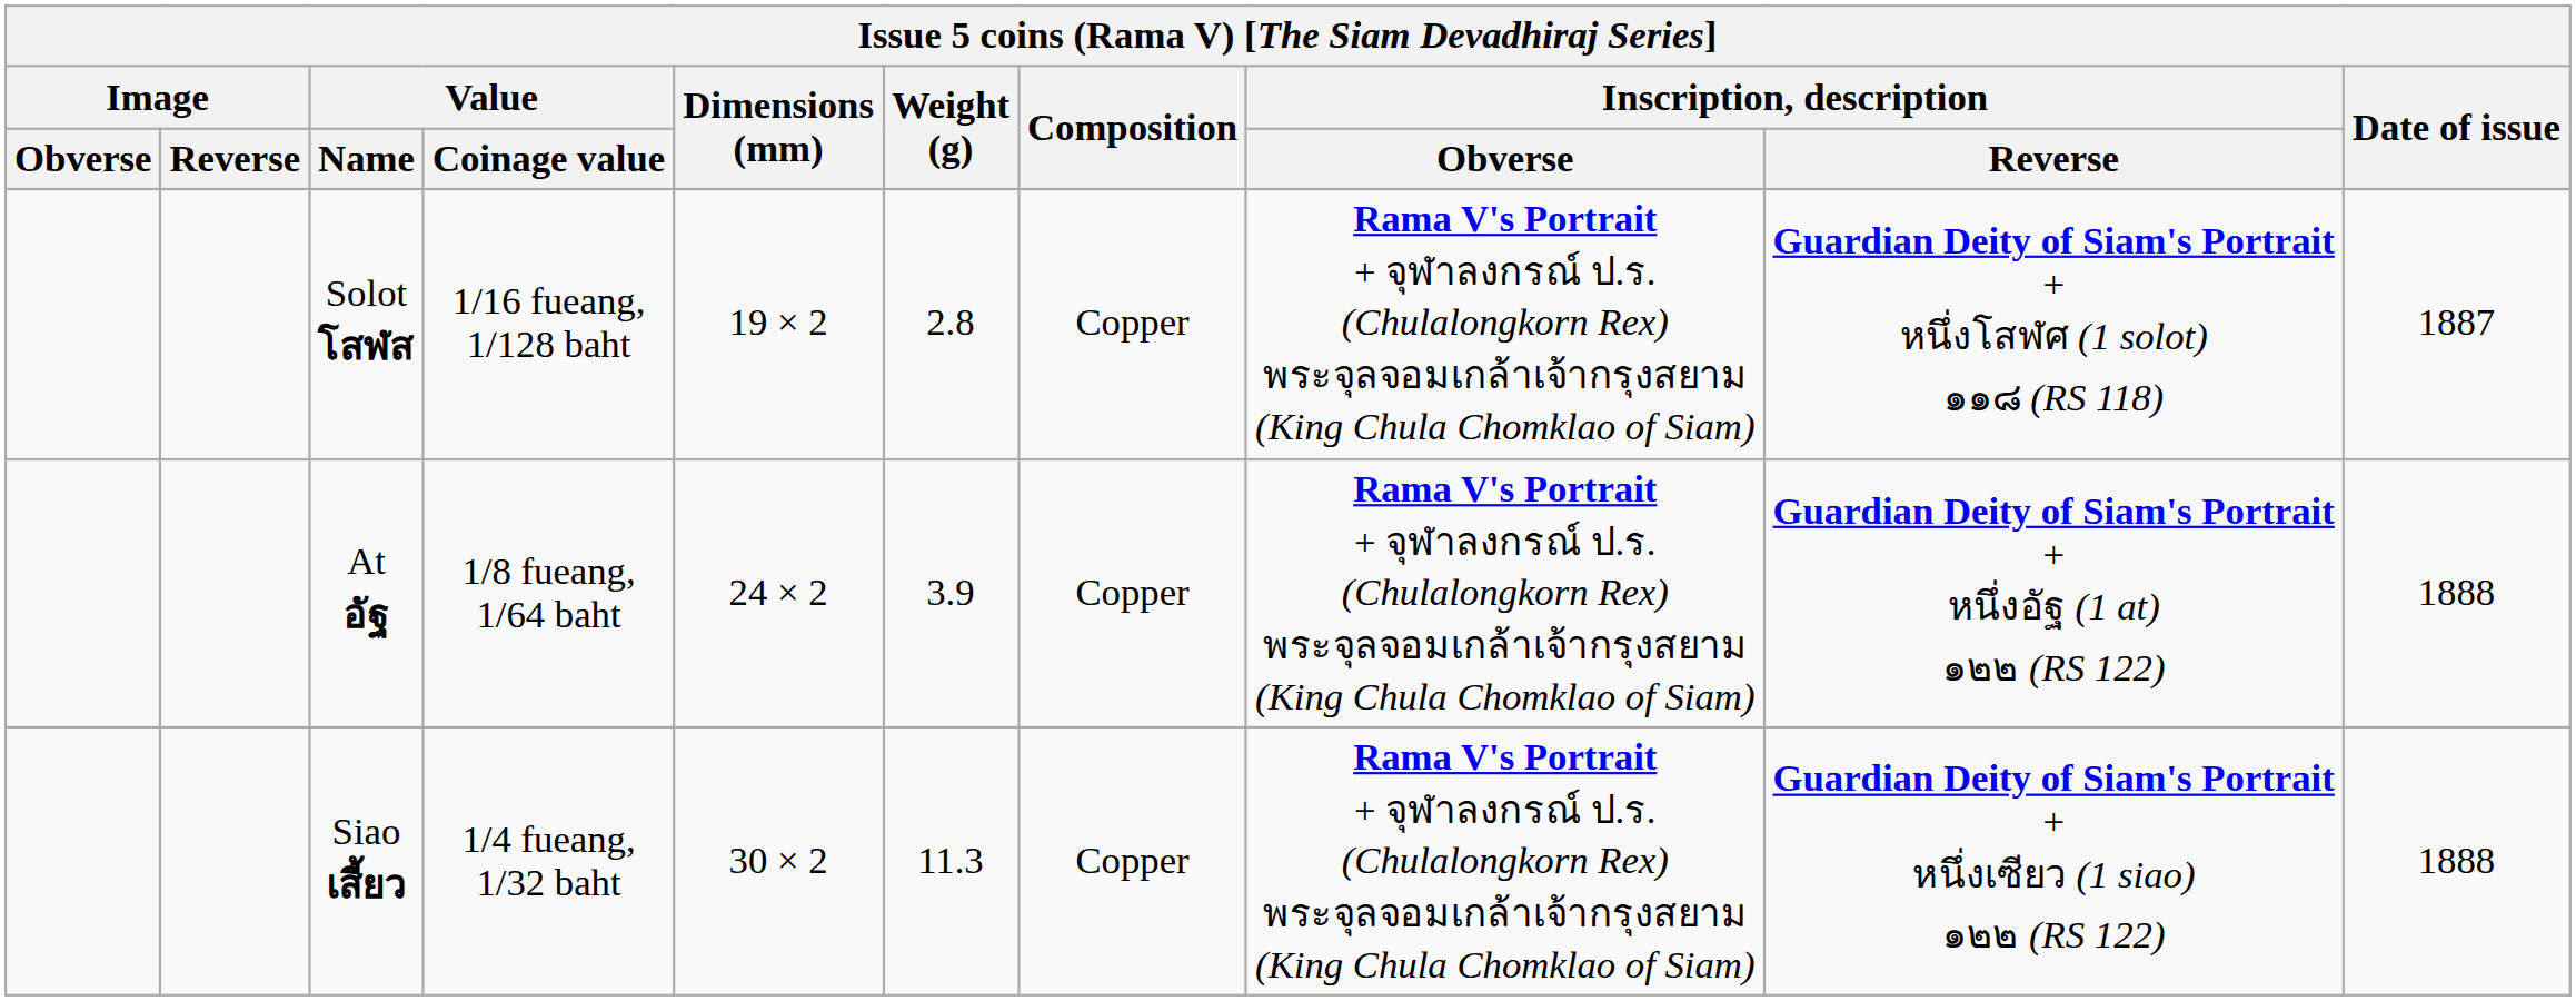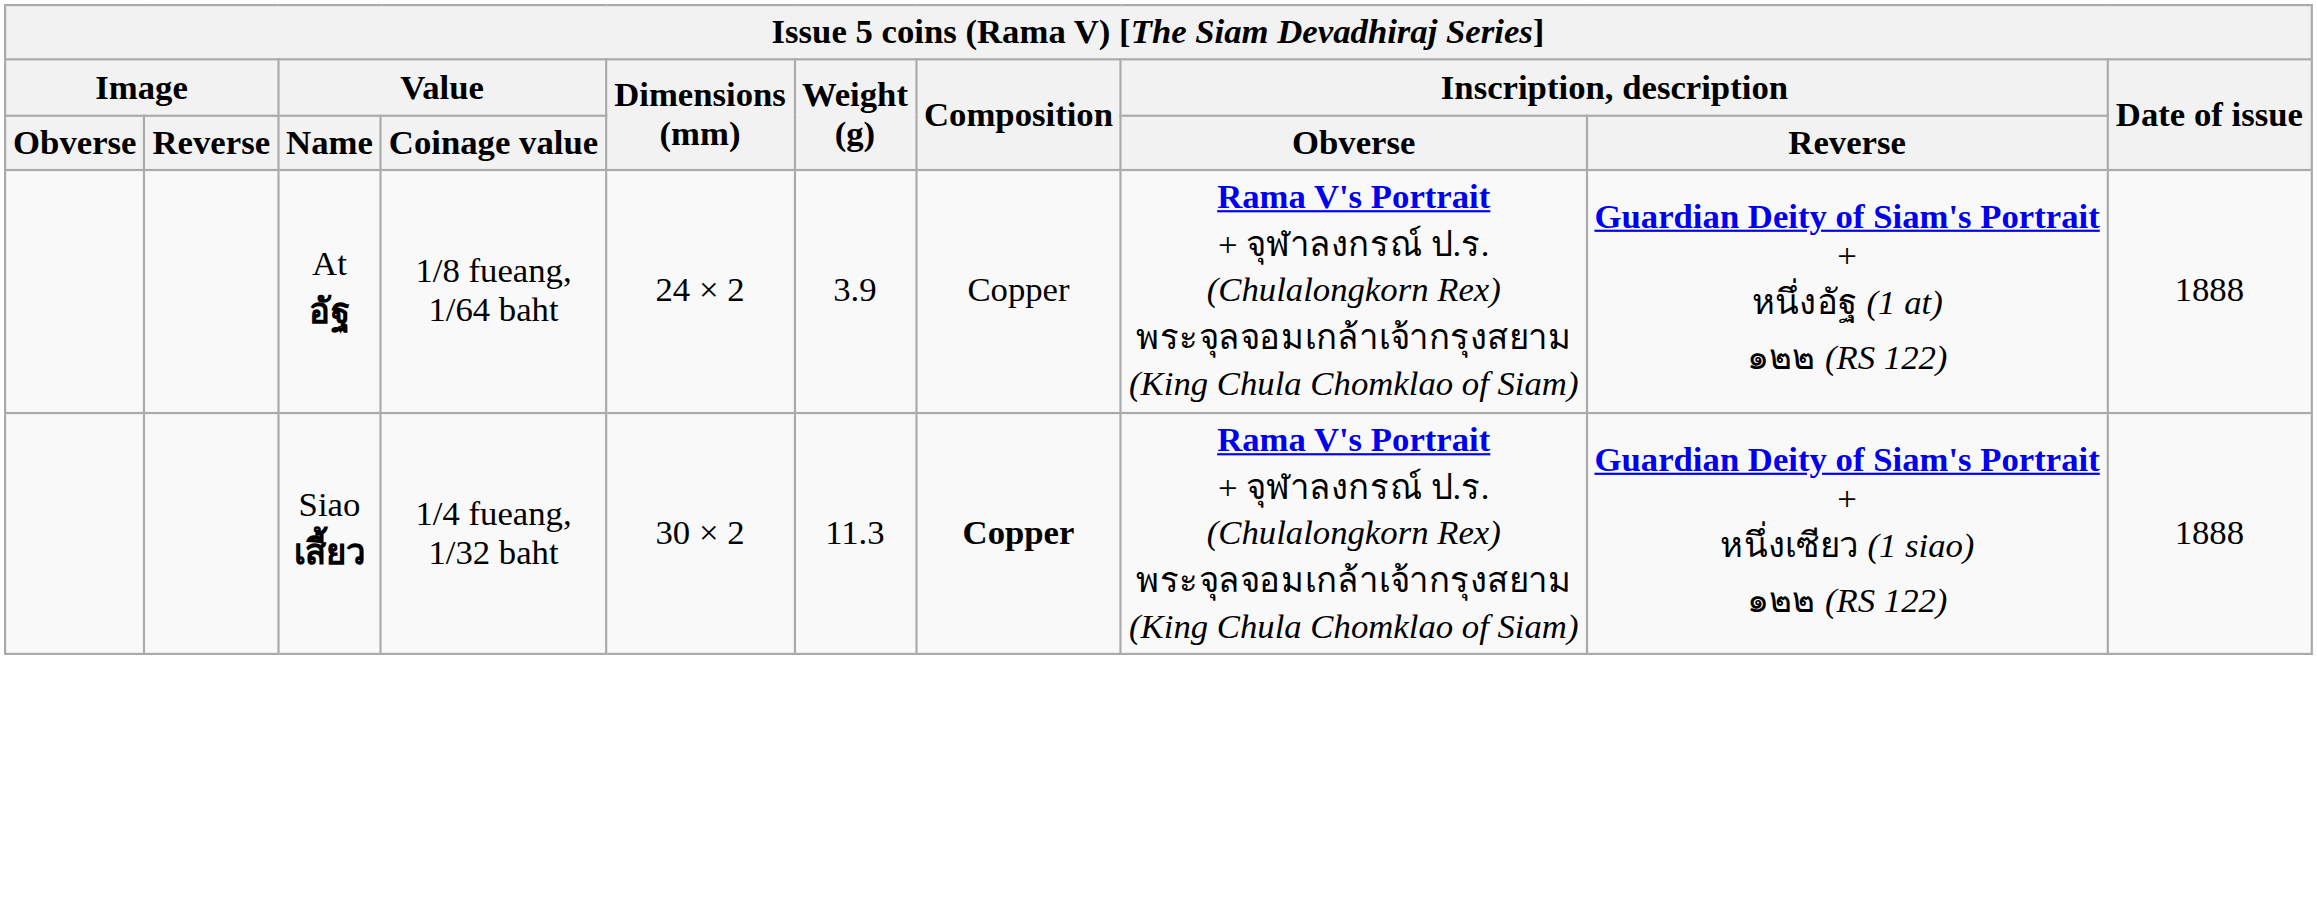- row: Solot โสฬส | 1/16 fueang, 1/128 baht | 19 × 2 | 2.8 | Copper | Rama V's Portrait + จุฬาลงกรณ์ ป.ร. (Chulalongkorn Rex) พระจุลจอมเกล้าเจ้ากรุงสยาม (King Chula Chomklao of Siam) | Guardian Deity of Siam's Portrait + หนึ่งโสฬศ (1 solot) ๑๑๘ (RS 118) | 1887
Siao เสี้ยว | Composition: normal -> bold
